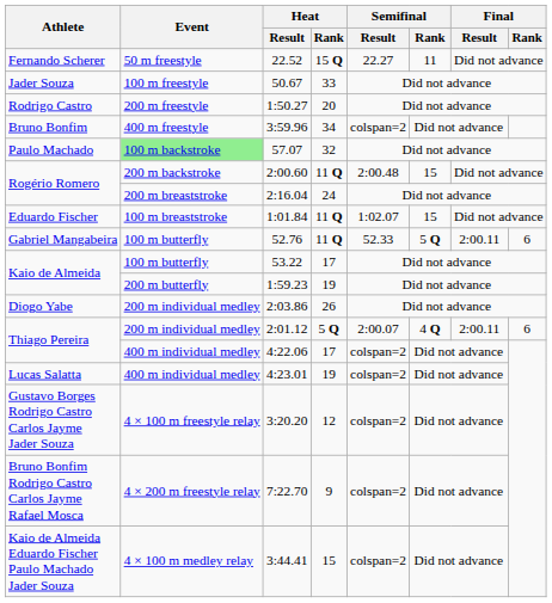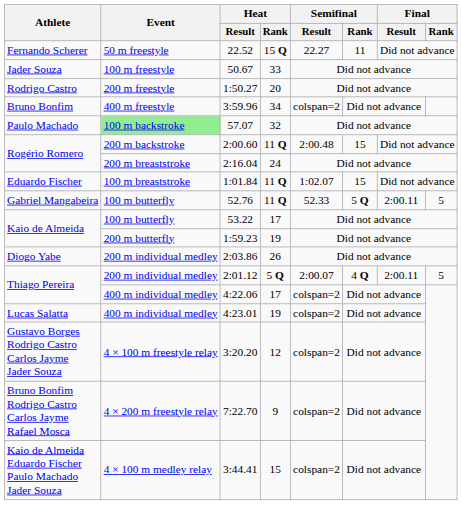52.76 | Final / Rank: 6 -> 5
2:01.12 | Final / Rank: 6 -> 5
